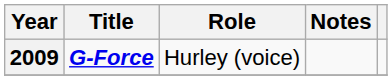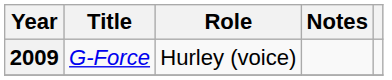2009 | Title: bold -> normal
